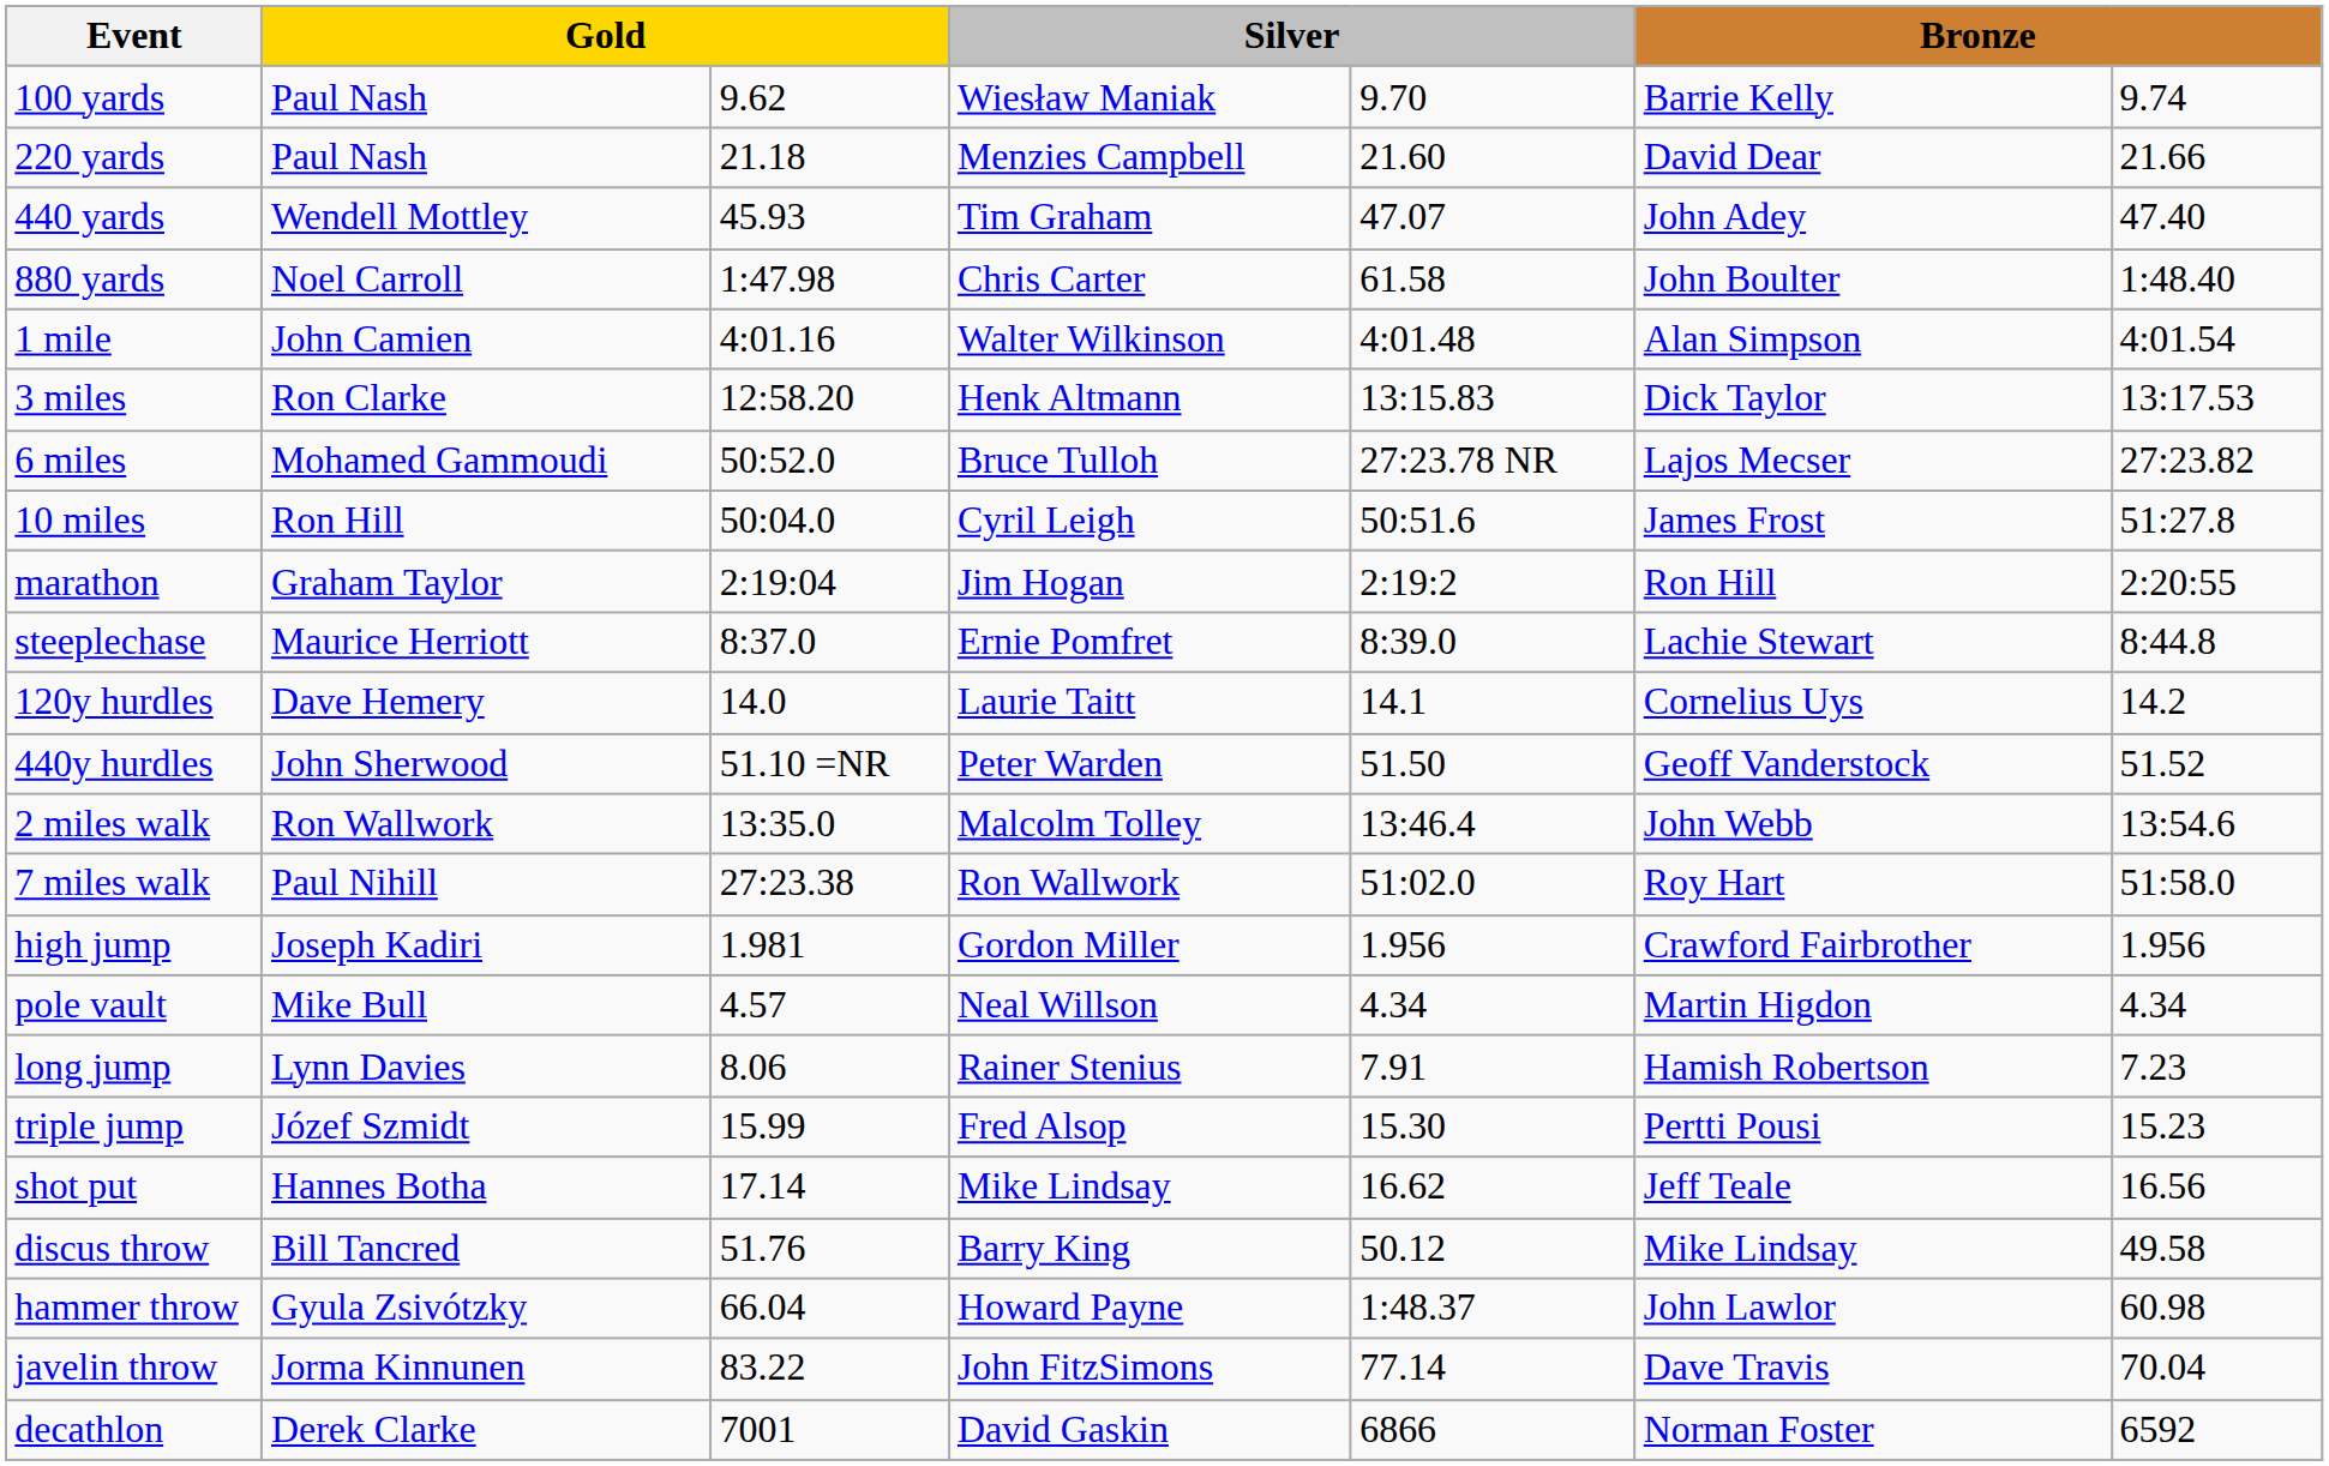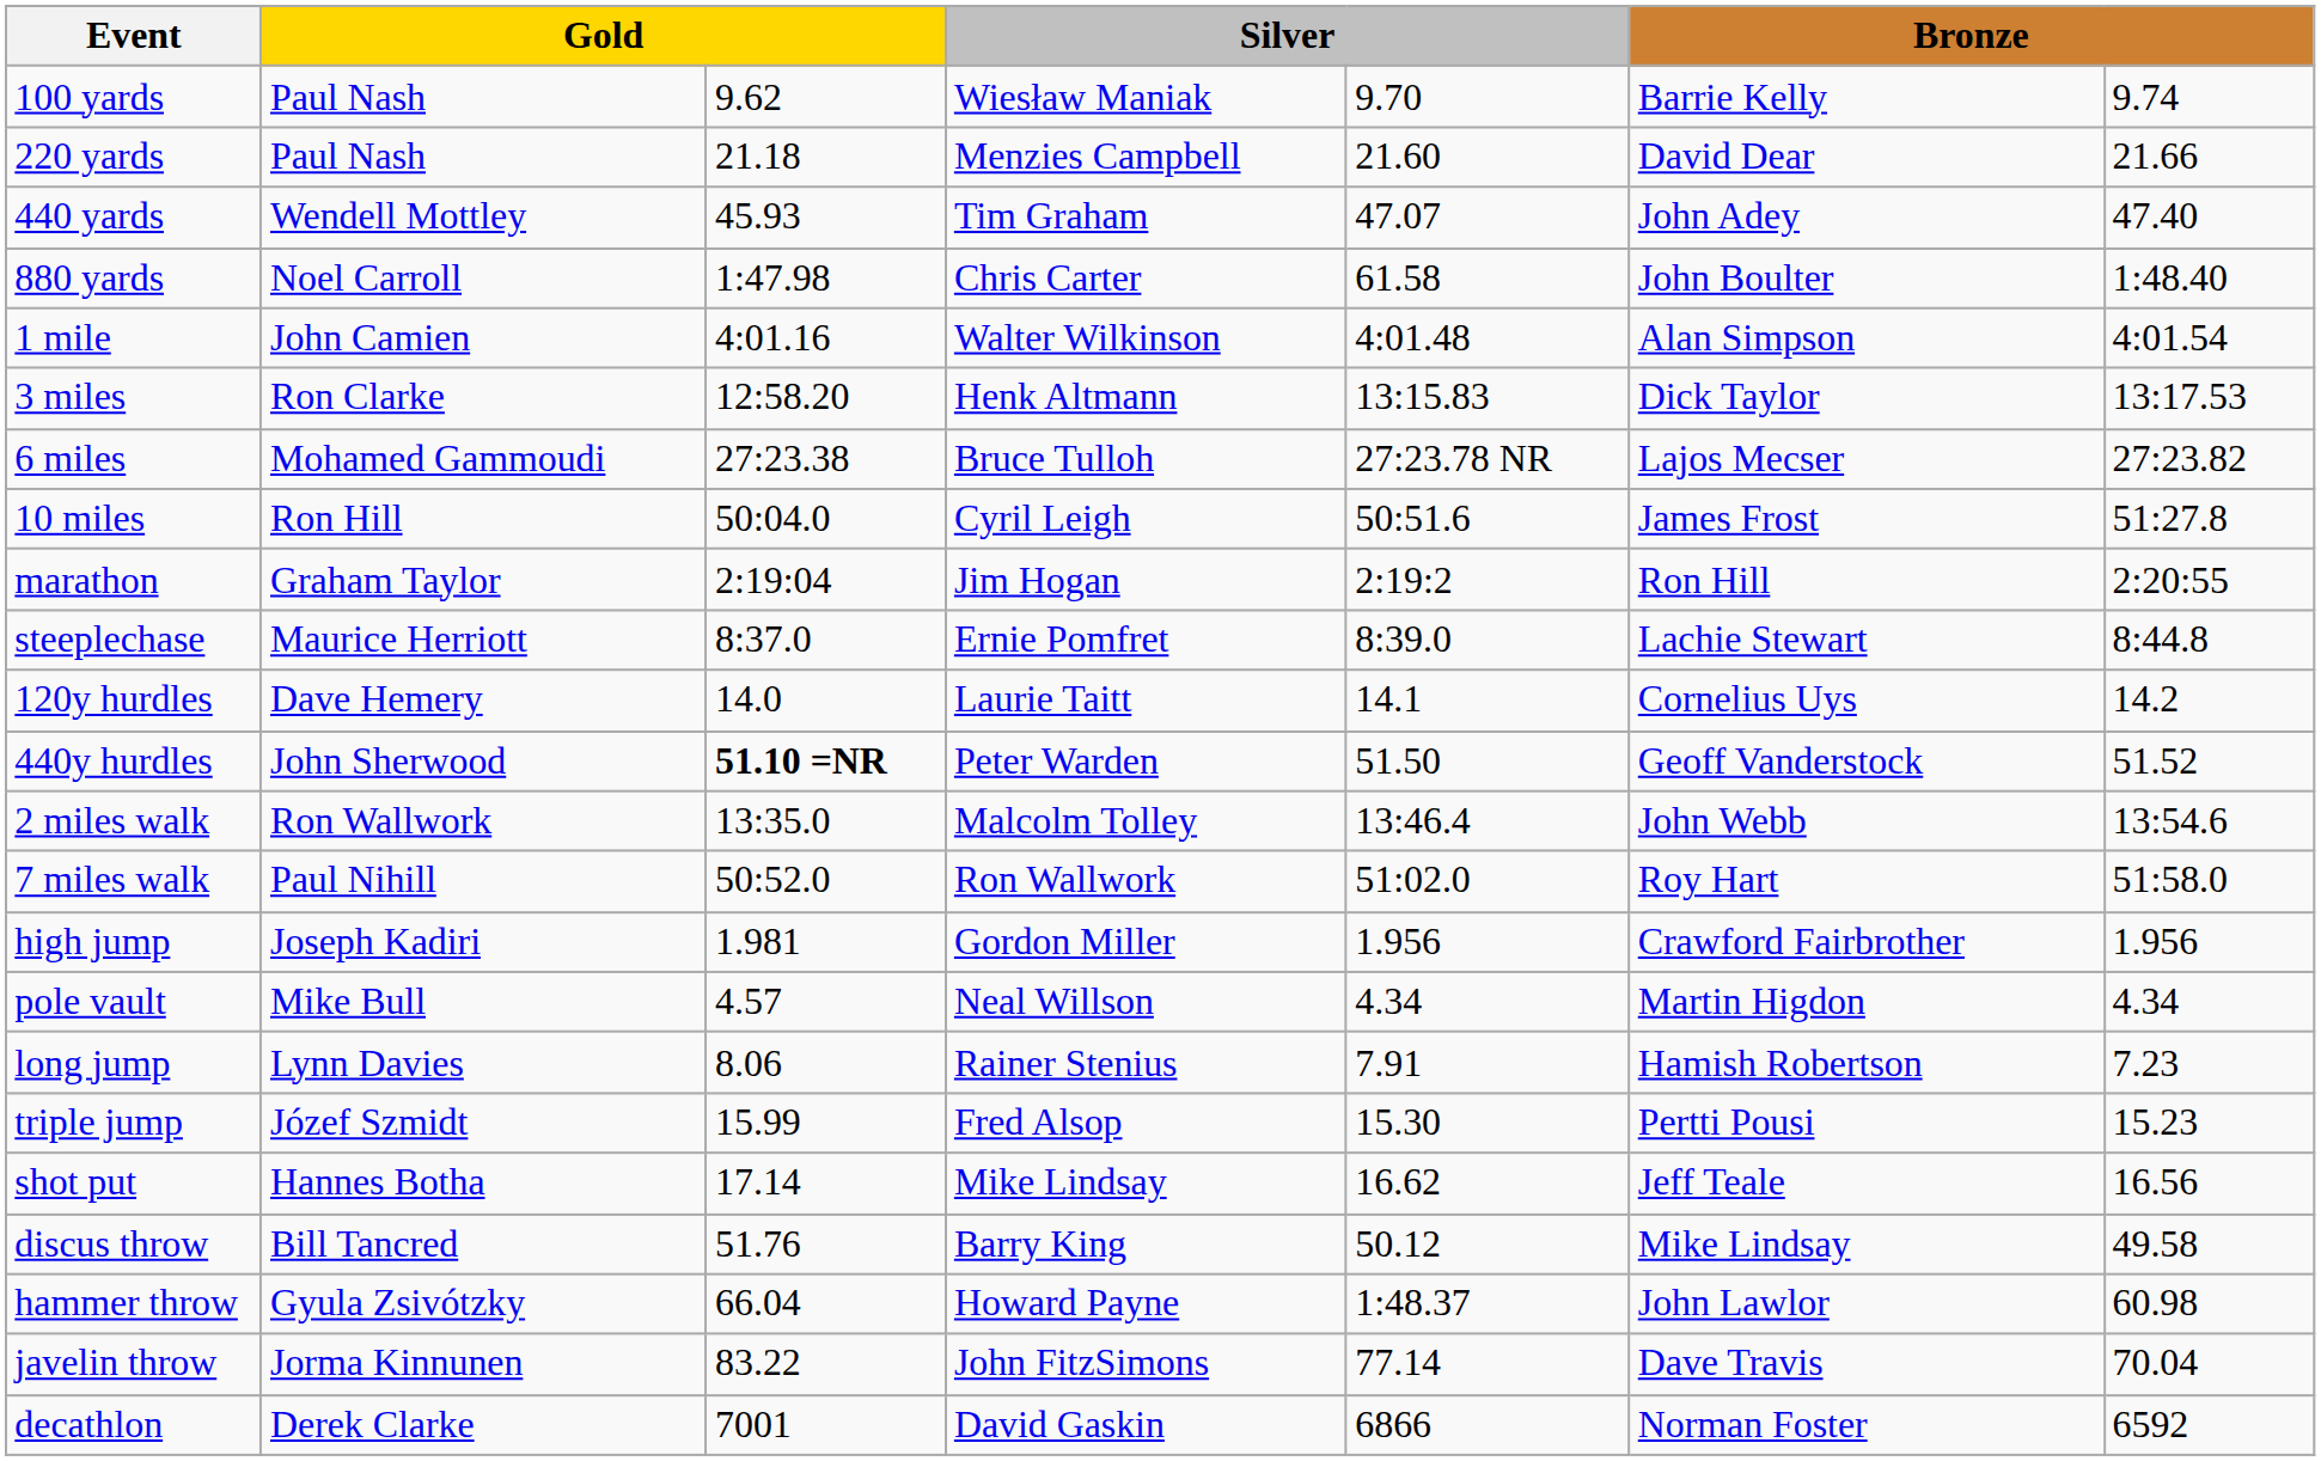6 miles | column 3: 50:52.0 -> 27:23.38
440y hurdles | column 3: normal -> bold
7 miles walk | column 3: 27:23.38 -> 50:52.0
